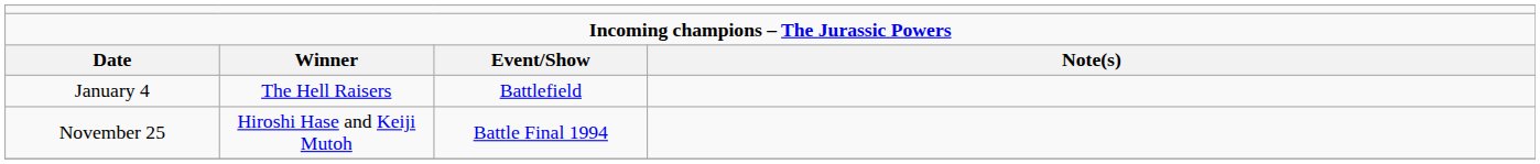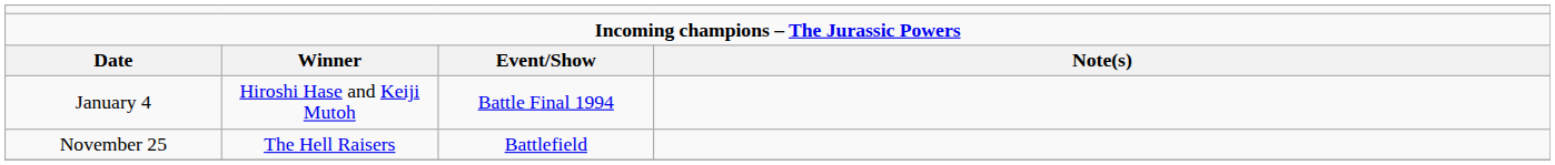January 4 | column 2: The Hell Raisers -> Hiroshi Hase and Keiji Mutoh
January 4 | column 3: Battlefield -> Battle Final 1994
November 25 | column 2: Hiroshi Hase and Keiji Mutoh -> The Hell Raisers
November 25 | column 3: Battle Final 1994 -> Battlefield
